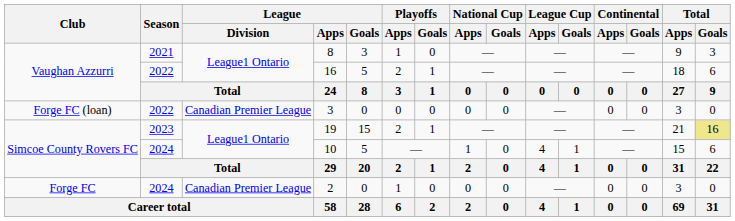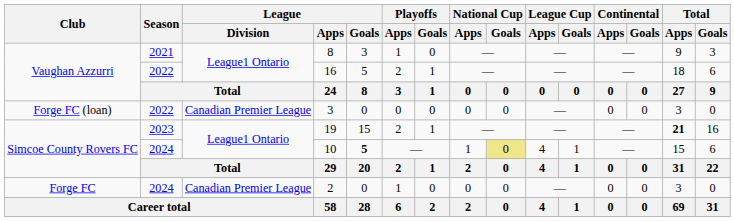19 | Total / Apps: normal -> bold
19 | Total / Goals: khaki background -> no background
10 | League / Goals: normal -> bold
10 | National Cup / Goals: no background -> khaki background
